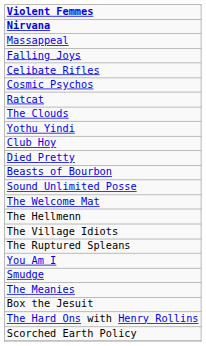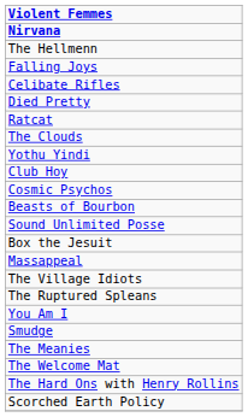row 3 | column 1: Massappeal -> The Hellmenn
row 6 | column 1: Cosmic Psychos -> Died Pretty
row 11 | column 1: Died Pretty -> Cosmic Psychos
row 14 | column 1: The Welcome Mat -> Box the Jesuit
row 15 | column 1: The Hellmenn -> Massappeal
row 21 | column 1: Box the Jesuit -> The Welcome Mat
